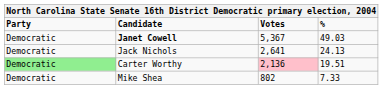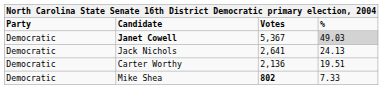Janet Cowell | %: no background -> lightgrey background
Carter Worthy | Party: lightgreen background -> no background
Carter Worthy | Votes: pink background -> no background
Mike Shea | Votes: normal -> bold
